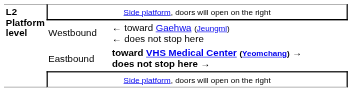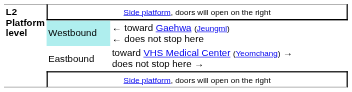Westbound | column 2: no background -> paleturquoise background
Eastbound | column 3: bold -> normal
